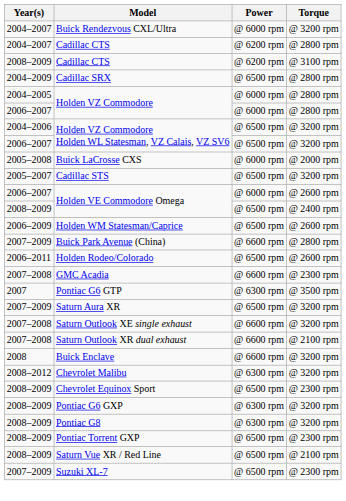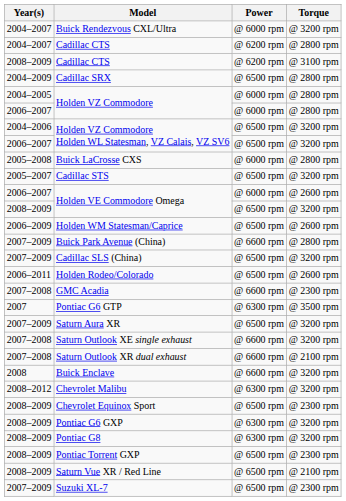Buick LaCrosse CXS | Torque: @ 2000 rpm -> @ 2800 rpm
2008–2009 / Holden VE Commodore Omega | Torque: @ 2400 rpm -> @ 3200 rpm
+ row: 2007–2009 | Cadillac SLS (China) | @ 6500 rpm | @ 3200 rpm
